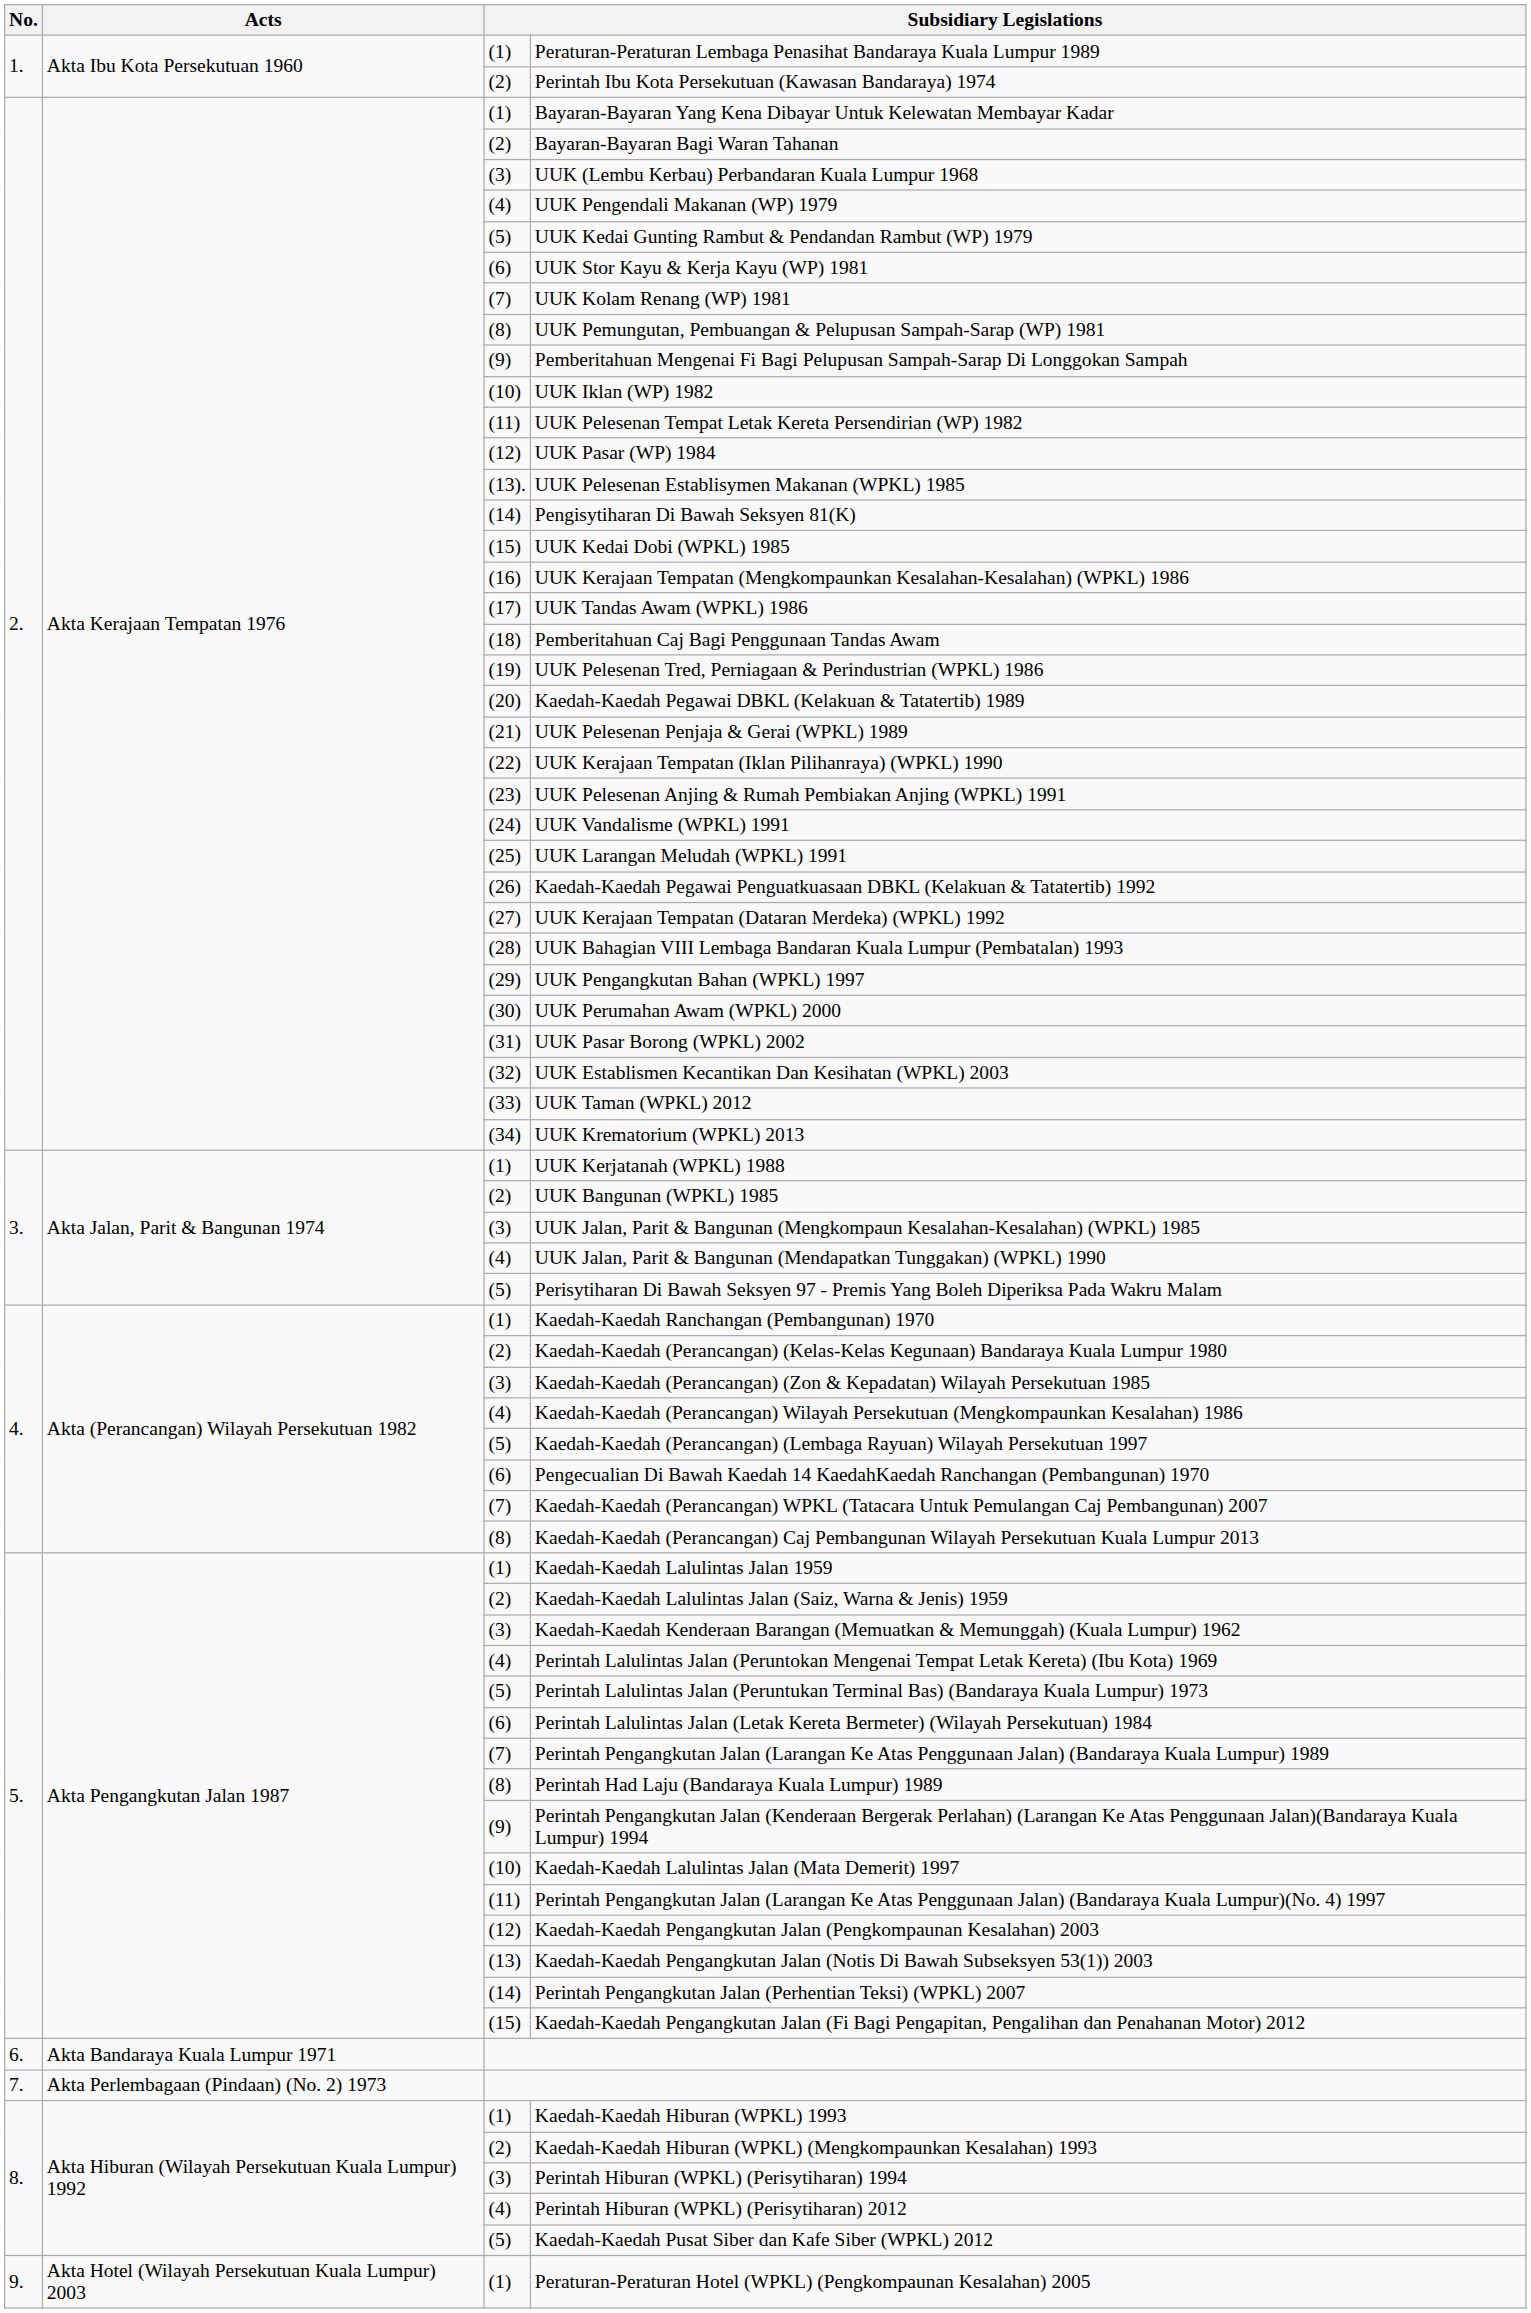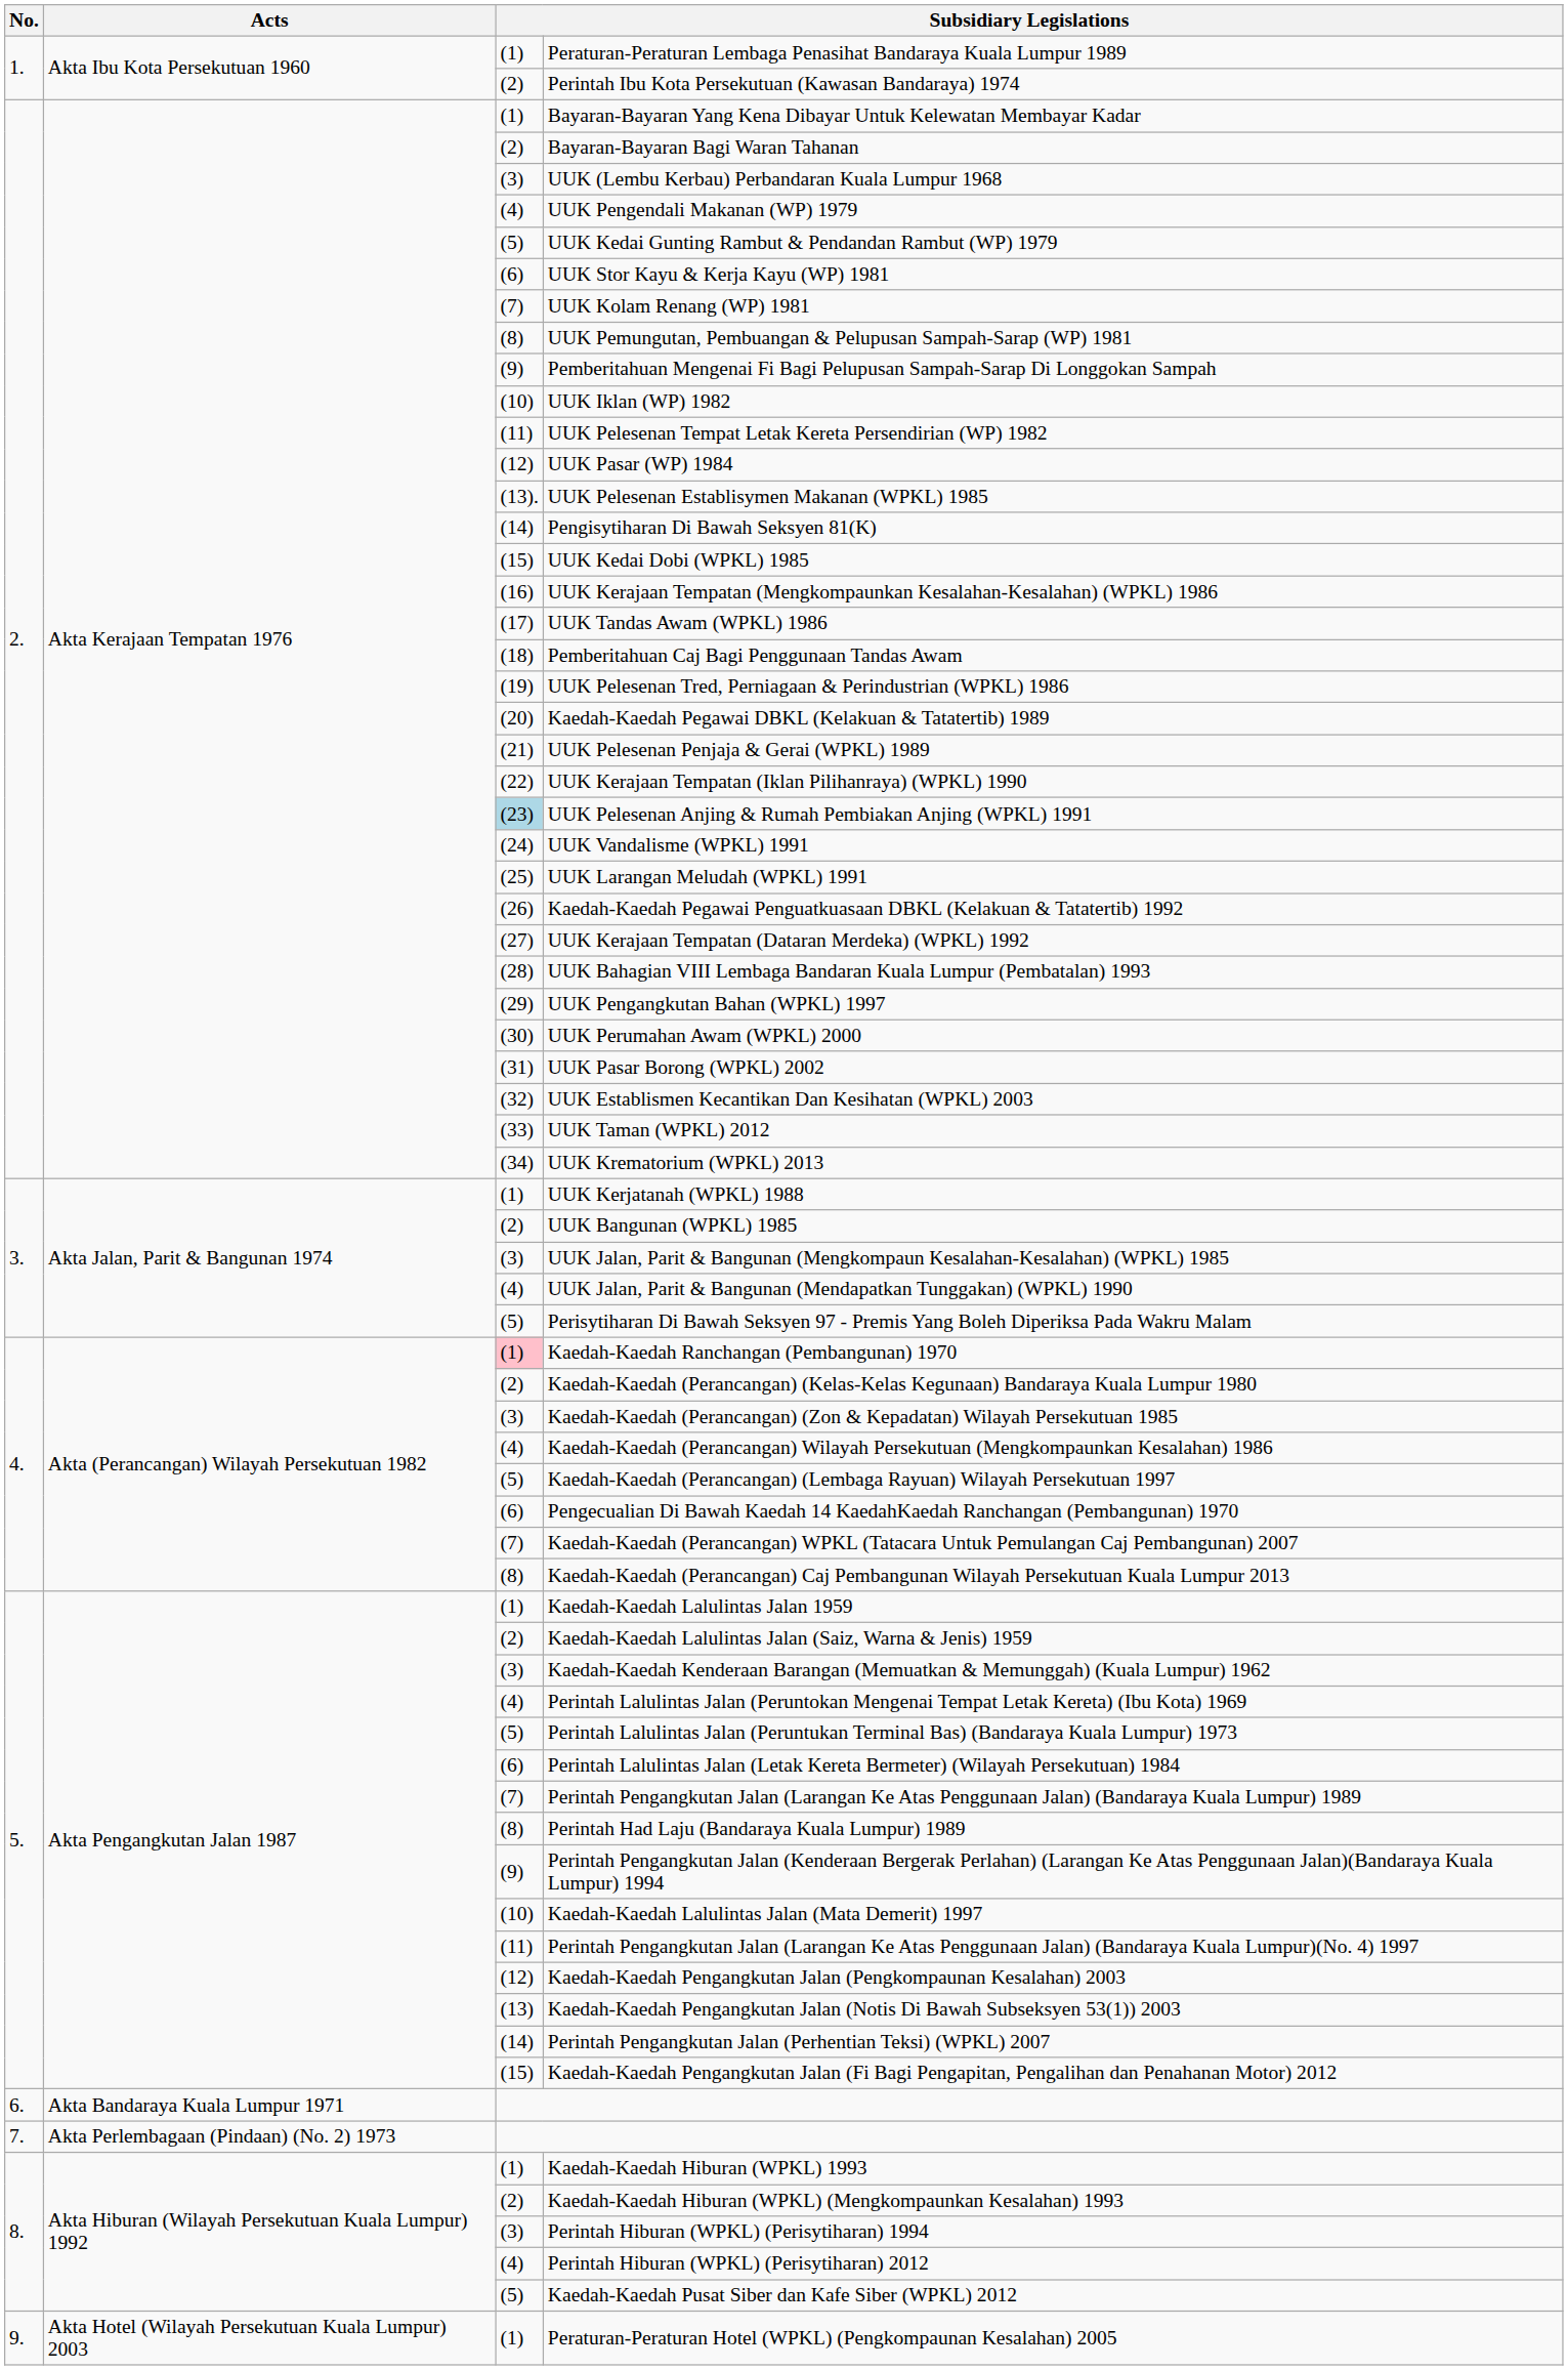UUK Pelesenan Anjing & Rumah Pembiakan Anjing (WPKL) 1991 | column 3: no background -> lightblue background
Kaedah-Kaedah Ranchangan (Pembangunan) 1970 | column 3: no background -> pink background
